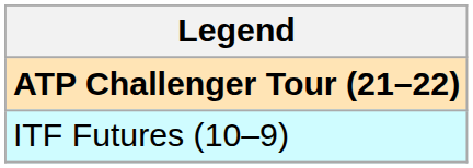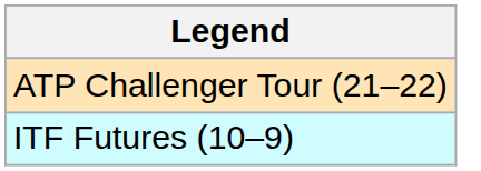row 2 | column 1: bold -> normal
